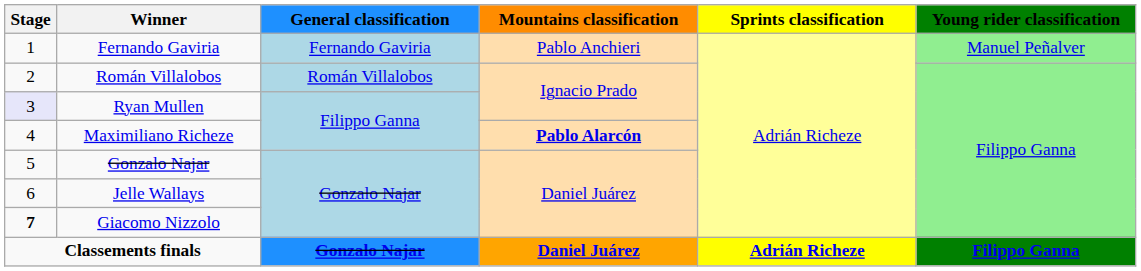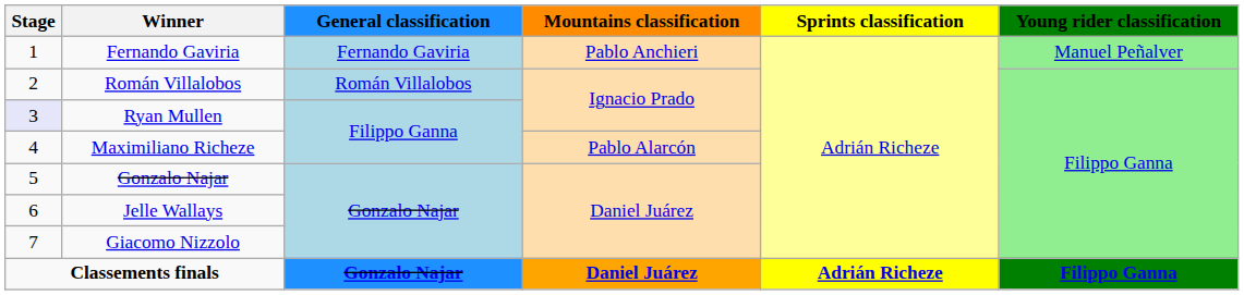Maximiliano Richeze | Mountains classification: bold -> normal
Giacomo Nizzolo | Stage: bold -> normal
